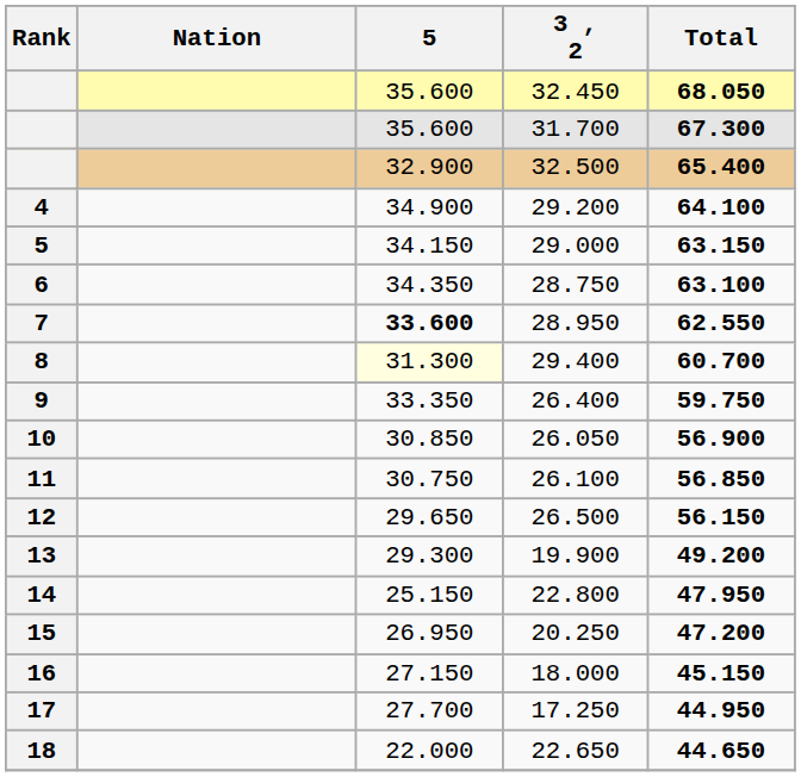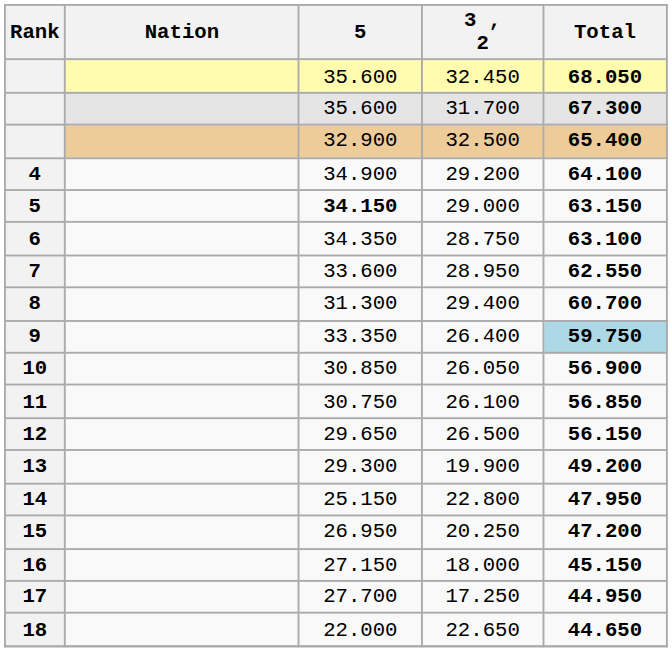29.000 | 5: normal -> bold
28.950 | 5: bold -> normal
29.400 | 5: lightyellow background -> no background
26.400 | Total: no background -> lightblue background
